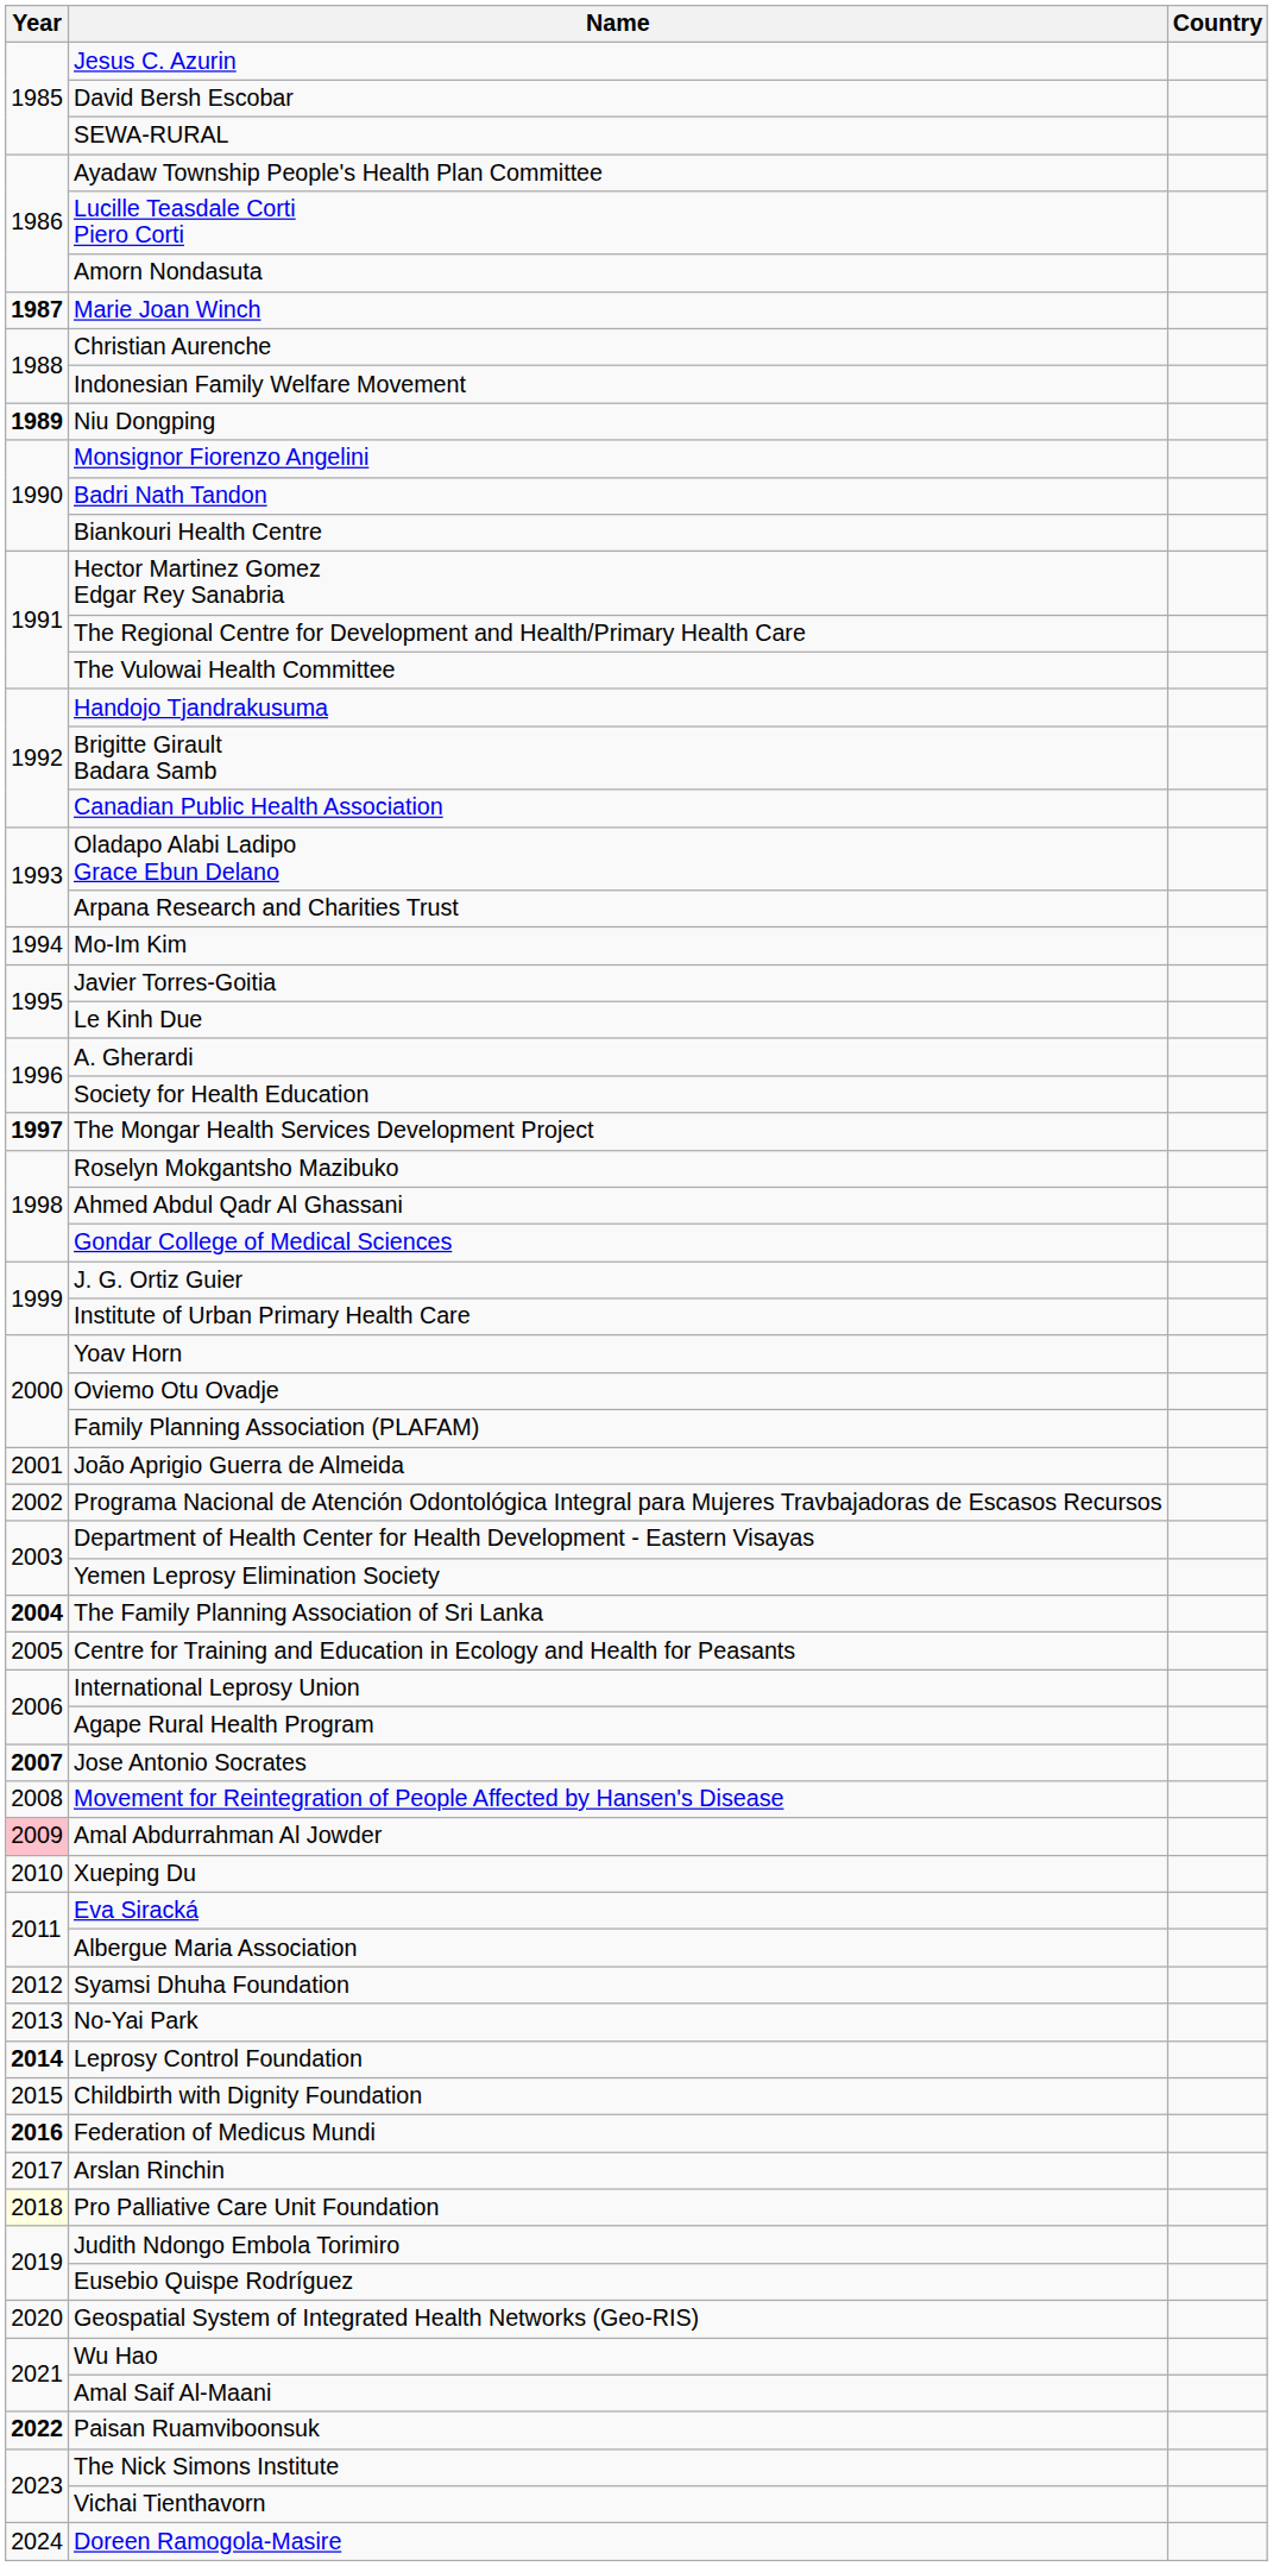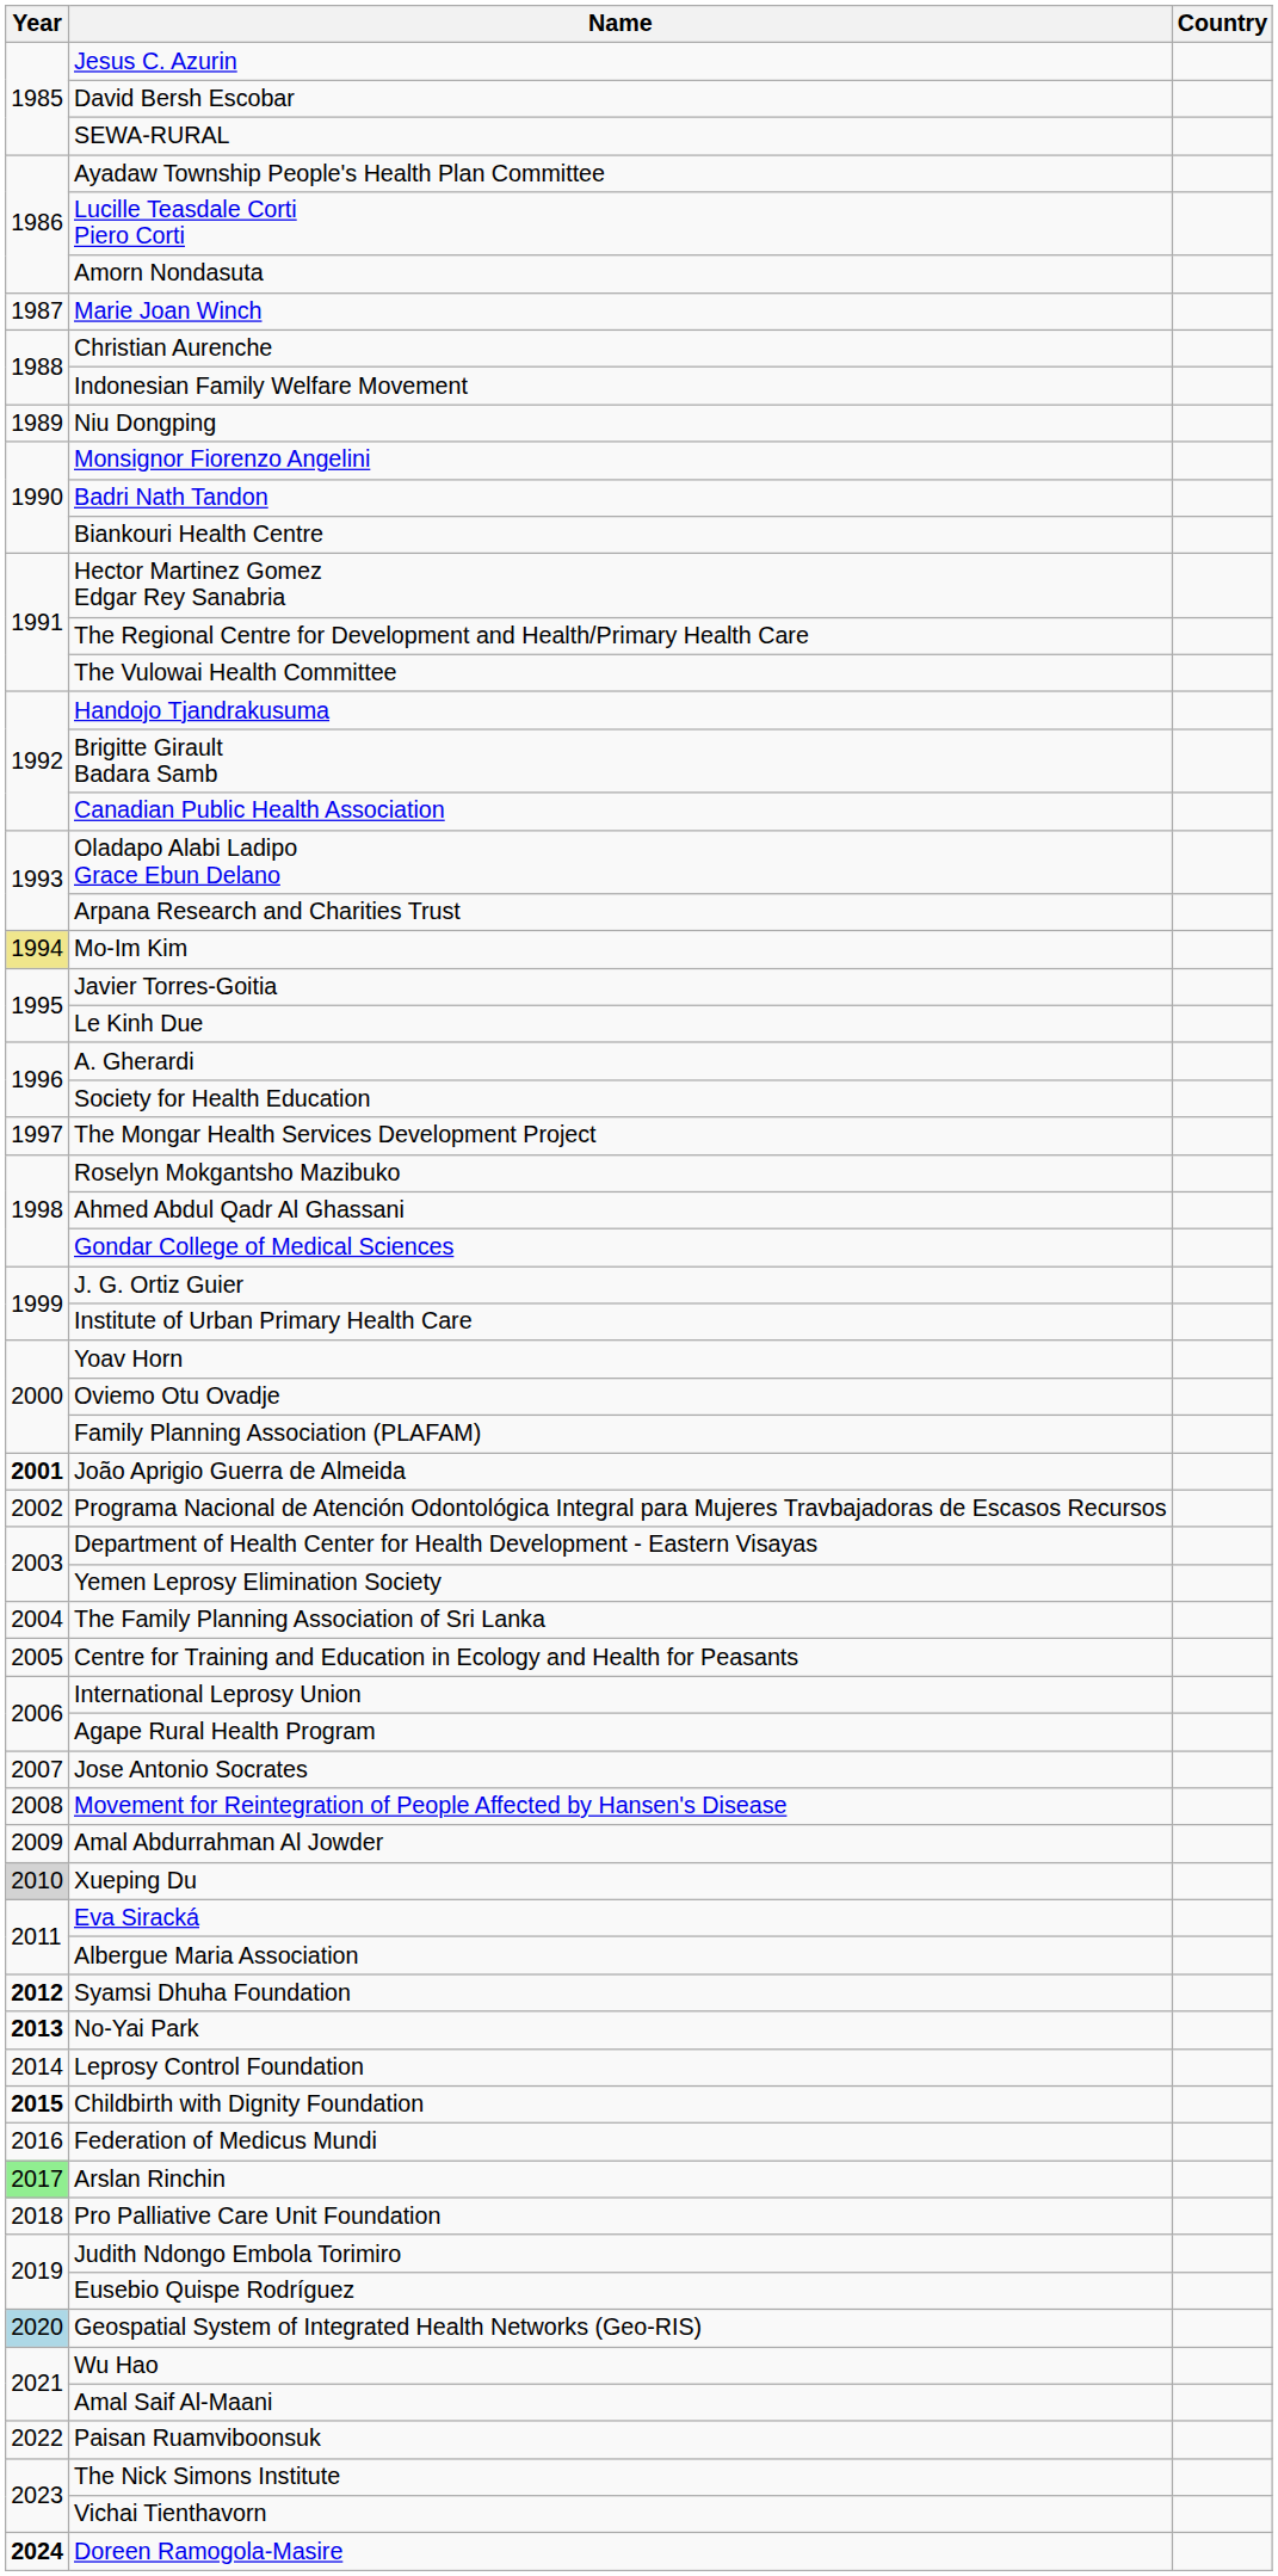Marie Joan Winch | Year: bold -> normal
Niu Dongping | Year: bold -> normal
Mo-Im Kim | Year: no background -> khaki background
The Mongar Health Services Development Project | Year: bold -> normal
João Aprigio Guerra de Almeida | Year: normal -> bold
The Family Planning Association of Sri Lanka | Year: bold -> normal
Jose Antonio Socrates | Year: bold -> normal
Amal Abdurrahman Al Jowder | Year: pink background -> no background
Xueping Du | Year: no background -> lightgrey background
Syamsi Dhuha Foundation | Year: normal -> bold
No-Yai Park | Year: normal -> bold
Leprosy Control Foundation | Year: bold -> normal
Childbirth with Dignity Foundation | Year: normal -> bold
Federation of Medicus Mundi | Year: bold -> normal
Arslan Rinchin | Year: no background -> lightgreen background
Pro Palliative Care Unit Foundation | Year: lightyellow background -> no background
Geospatial System of Integrated Health Networks (Geo-RIS) | Year: no background -> lightblue background
Paisan Ruamviboonsuk | Year: bold -> normal
Doreen Ramogola-Masire | Year: normal -> bold
